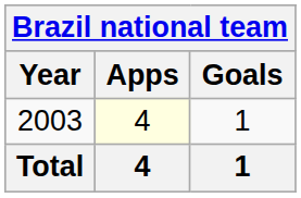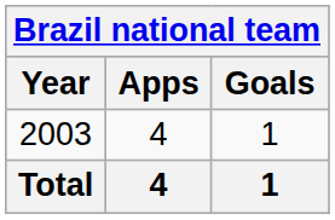2003 | Apps: lightyellow background -> no background
